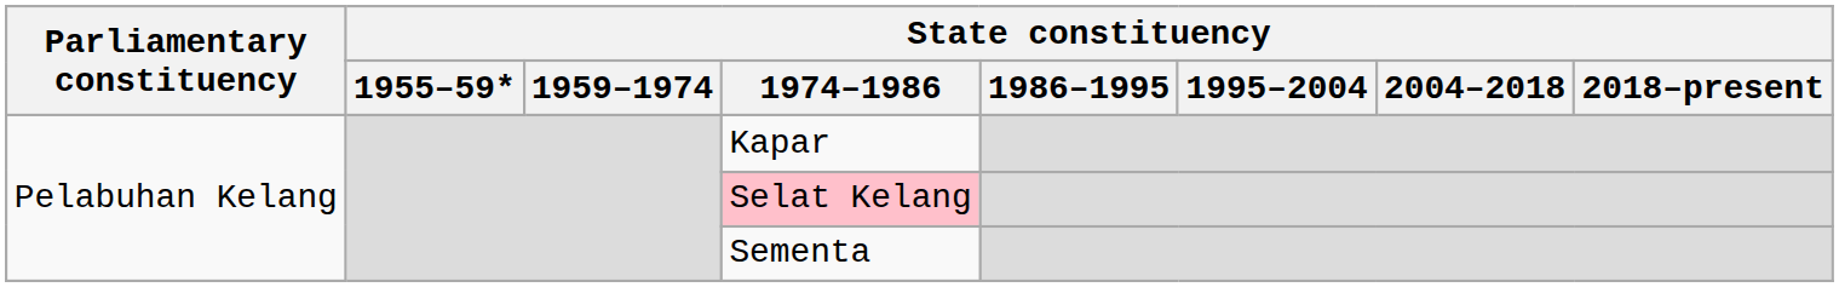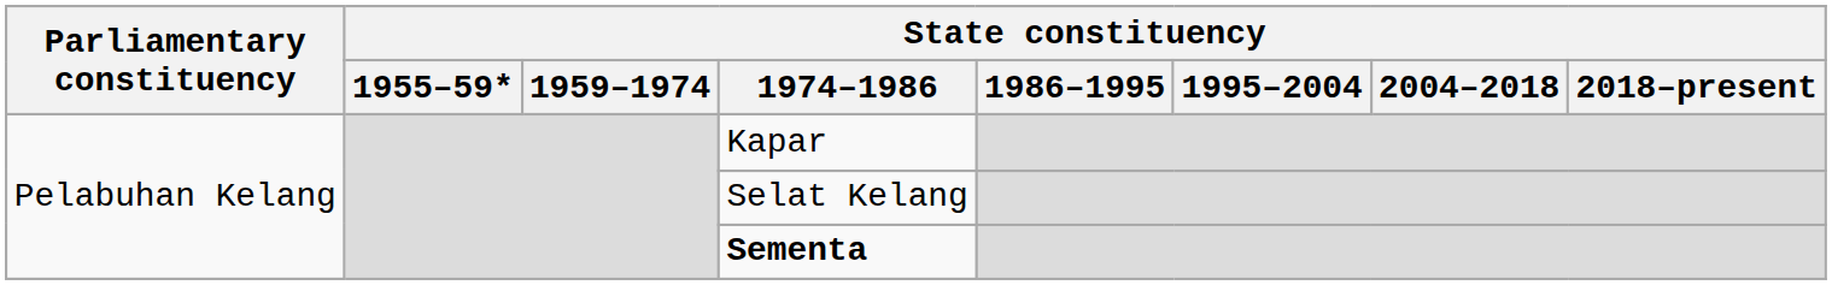Selat Kelang | State constituency / 1974–1986: pink background -> no background
Sementa | State constituency / 1974–1986: normal -> bold
